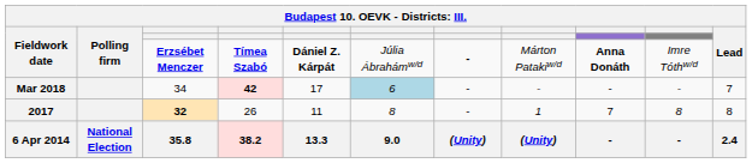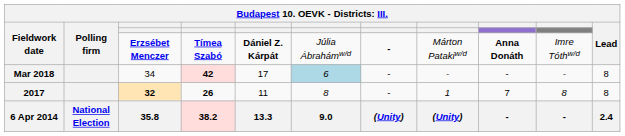Mar 2018 | Lead: 7 -> 8
2017 | column 4: normal -> bold
